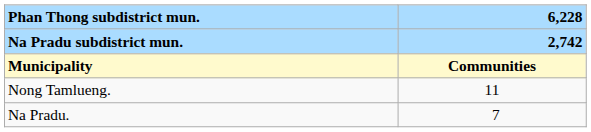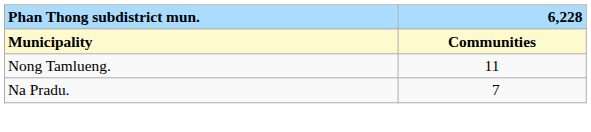- row: Na Pradu subdistrict mun. | 2,742
